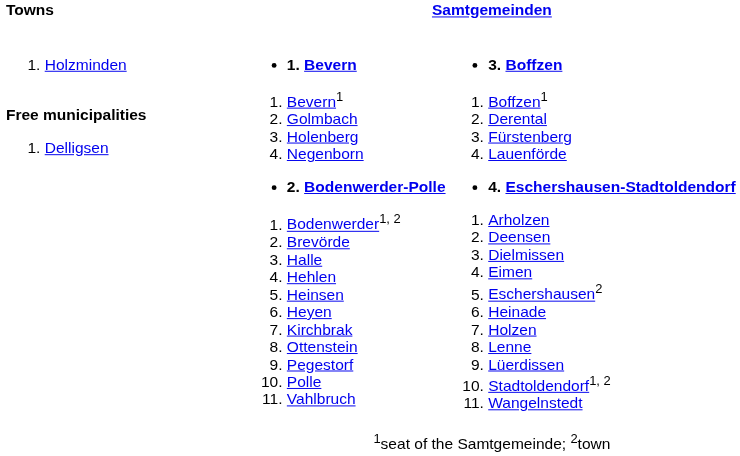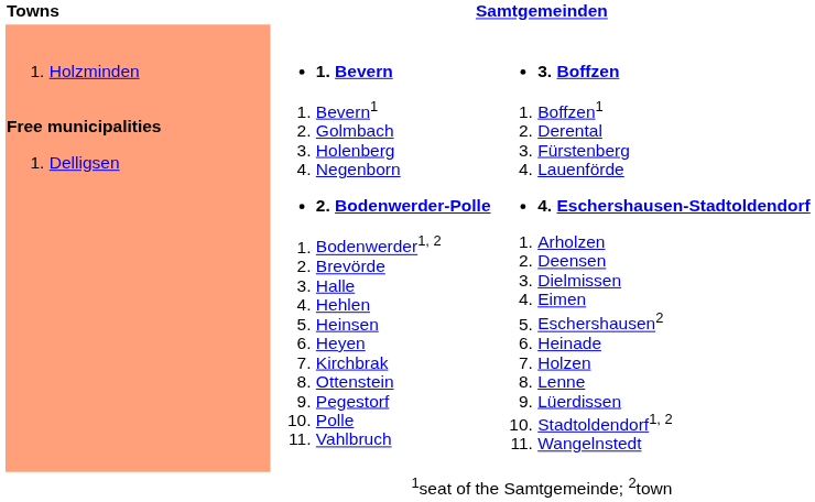Holzminden Free municipalities Delligsen | Towns: no background -> lightsalmon background
